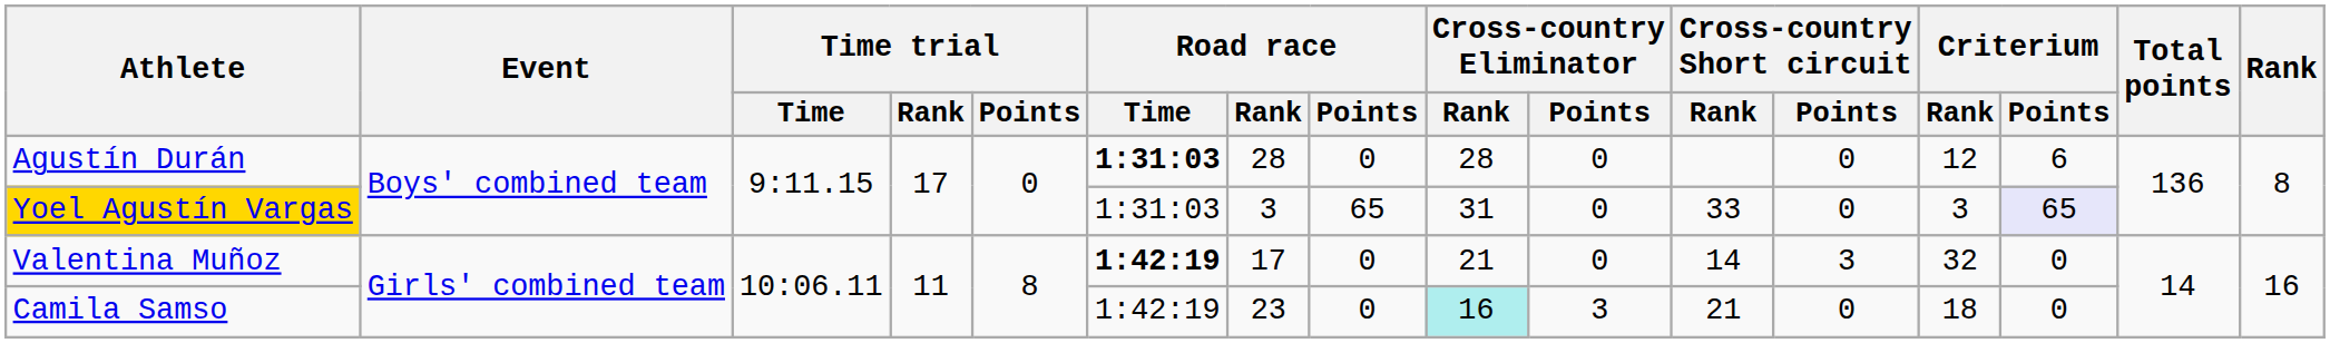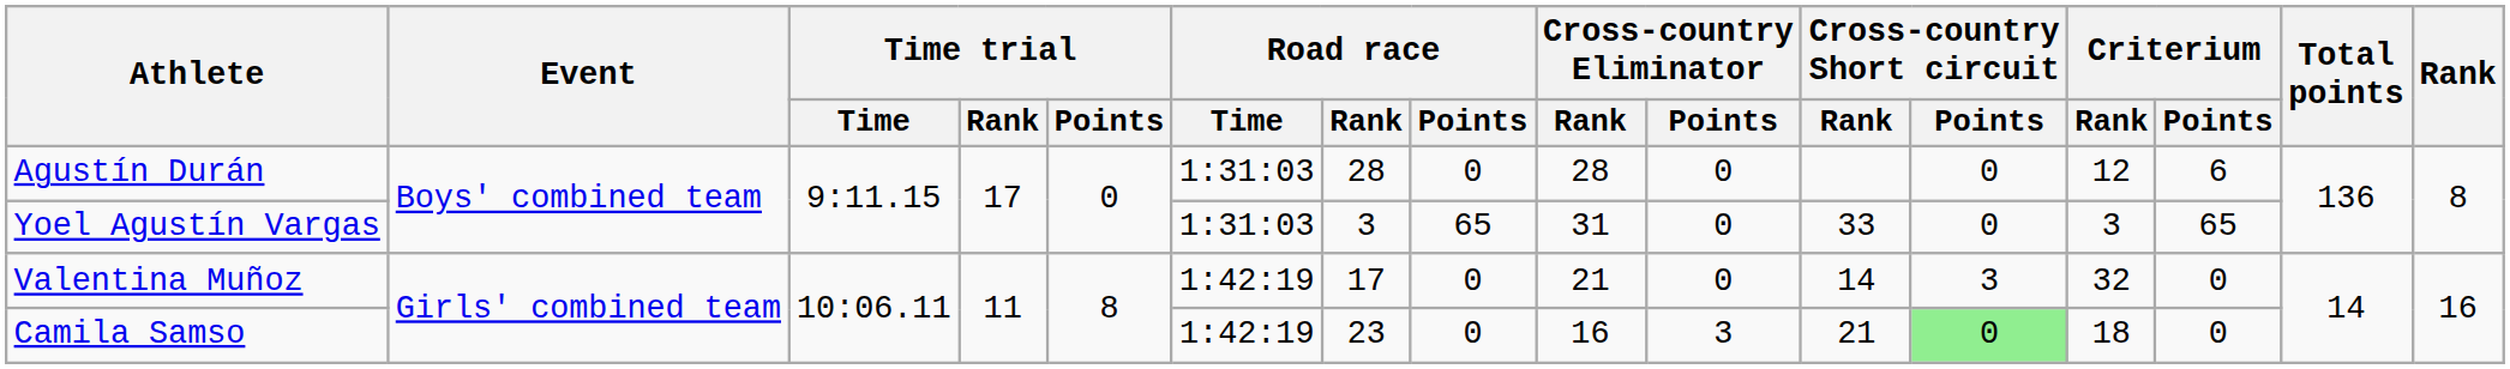row 3 | Road race / Time: bold -> normal
row 4 | Athlete: gold background -> no background
row 4 | Criterium / Points: lavender background -> no background
row 5 | Road race / Time: bold -> normal
row 6 | Cross-country Eliminator / Rank: paleturquoise background -> no background
row 6 | Cross-country Short circuit / Points: no background -> lightgreen background
